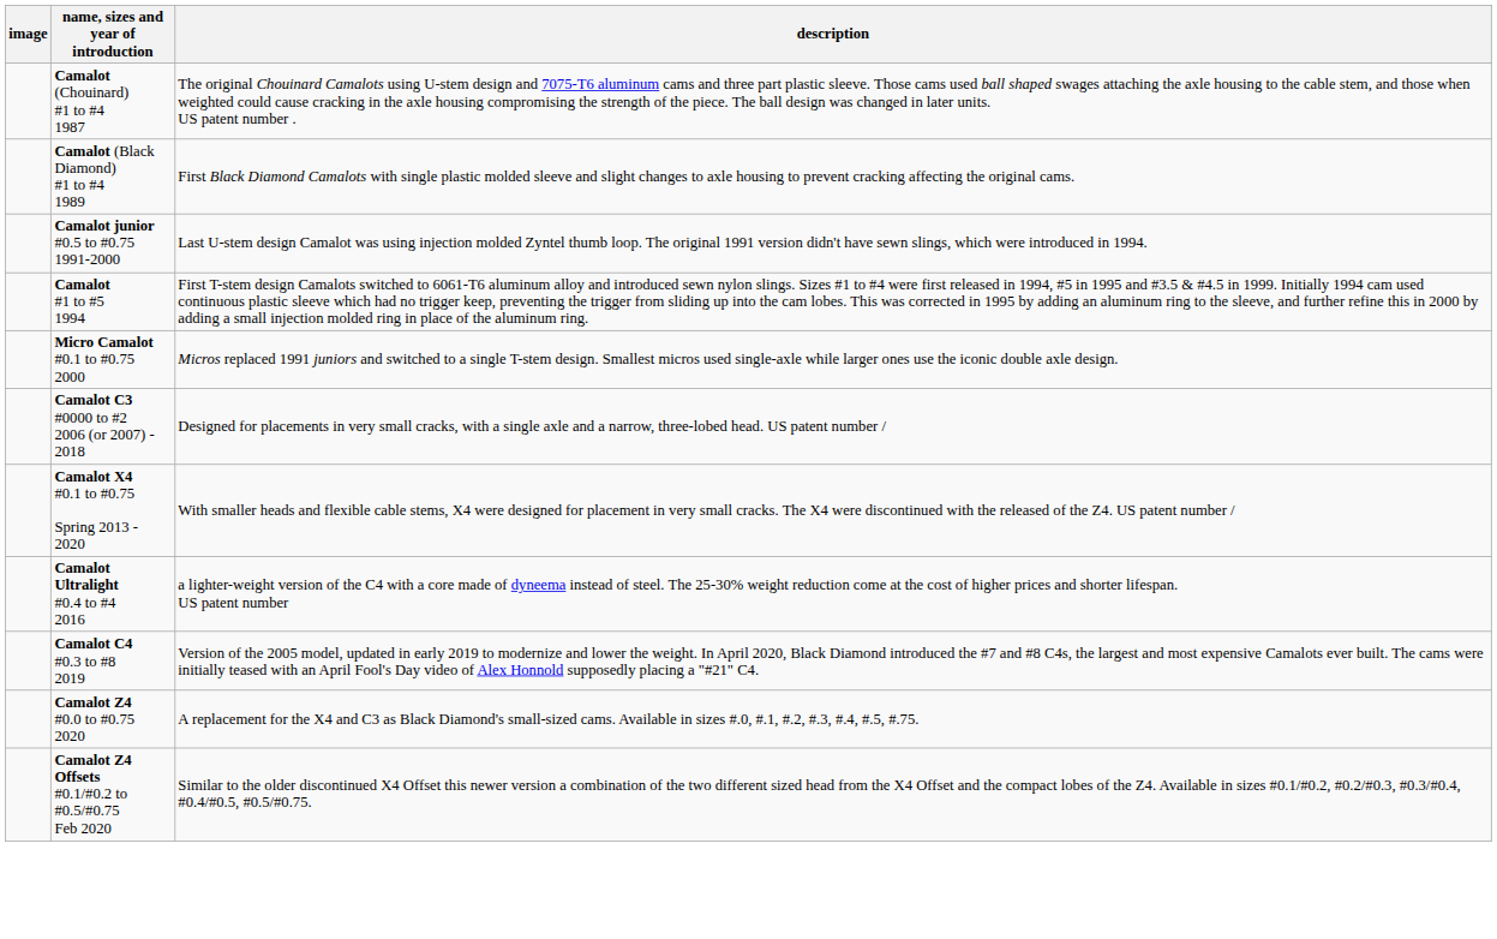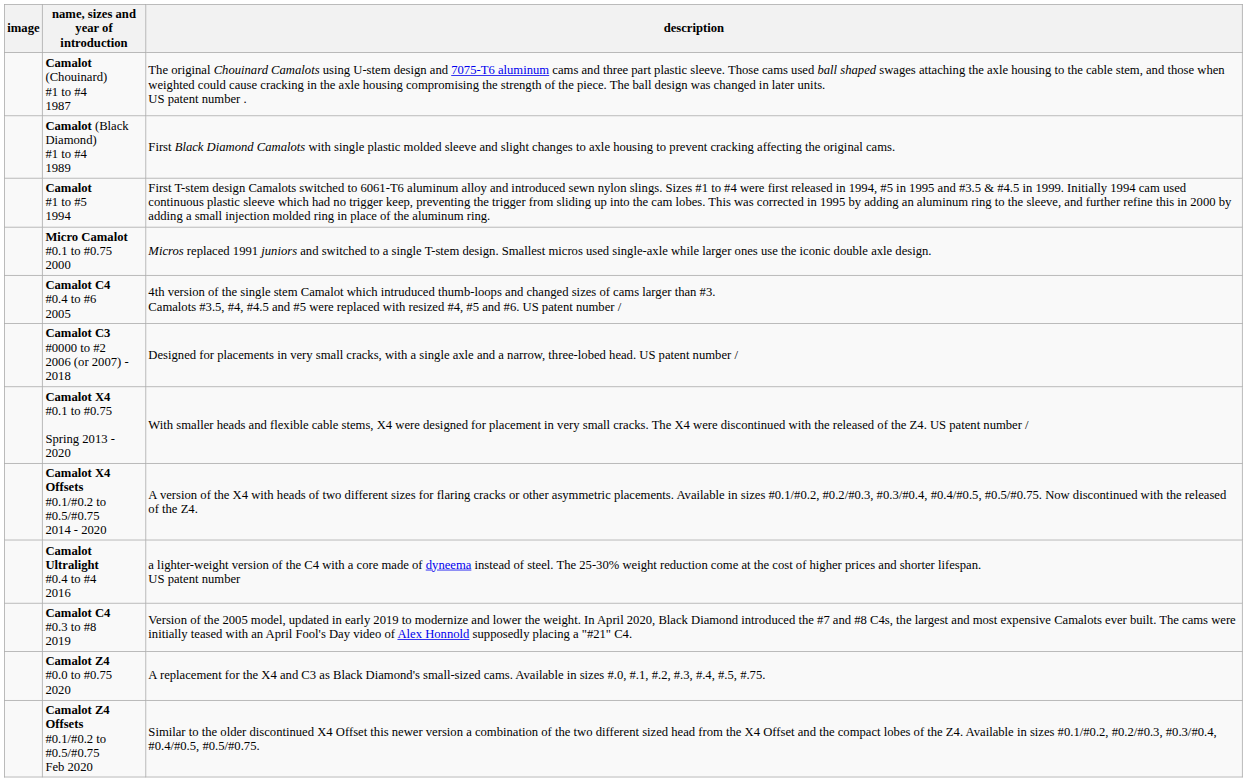- row: Camalot junior #0.5 to #0.75 1991-2000 | Last U-stem design Camalot was using injection molded Zyntel thumb loop. The original 1991 version didn't have sewn slings, which were introduced in 1994.
+ row: Camalot C4 #0.4 to #6 2005 | 4th version of the single stem Camalot which intruduced thumb-loops and changed sizes of cams larger than #3. Camalots #3.5, #4, #4.5 and #5 were replaced with resized #4, #5 and #6. US patent number /
+ row: Camalot X4 Offsets #0.1/#0.2 to #0.5/#0.75 2014 - 2020 | A version of the X4 with heads of two different sizes for flaring cracks or other asymmetric placements. Available in sizes #0.1/#0.2, #0.2/#0.3, #0.3/#0.4, #0.4/#0.5, #0.5/#0.75. Now discontinued with the released of the Z4.
